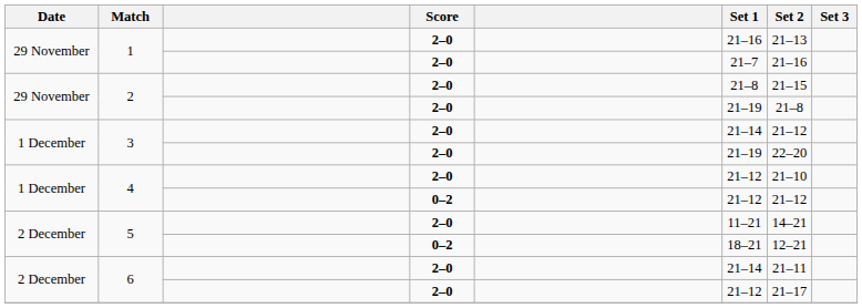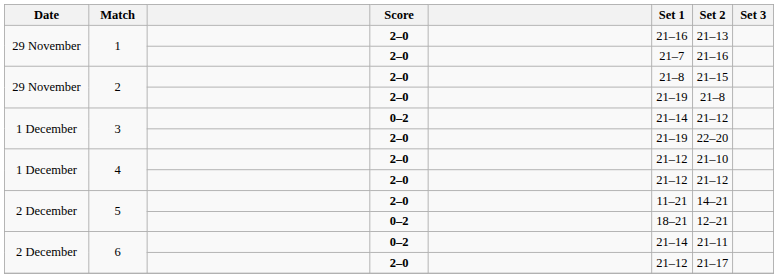row 6 | Score: 2–0 -> 0–2
row 9 | Score: 0–2 -> 2–0
row 12 | Score: 2–0 -> 0–2
